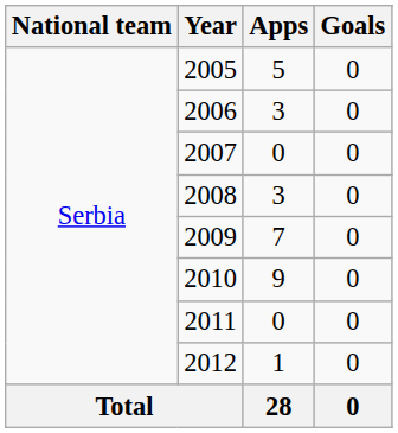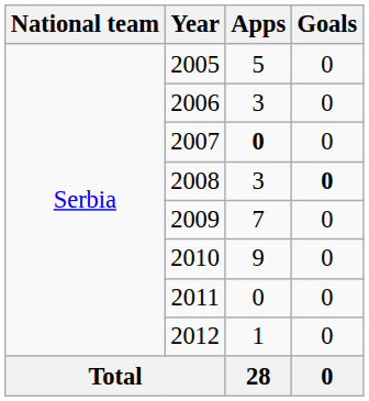2007 | Apps: normal -> bold
2008 | Goals: normal -> bold
